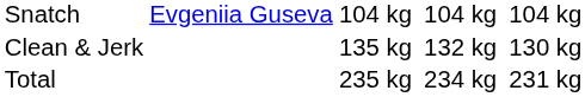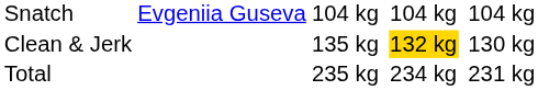Clean & Jerk | column 4: no background -> gold background
